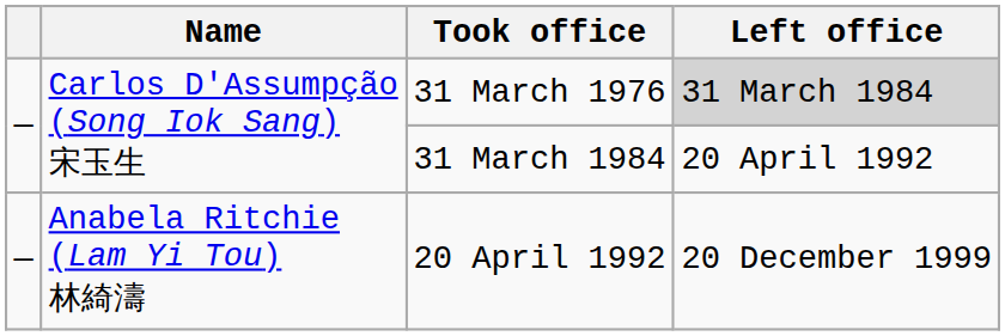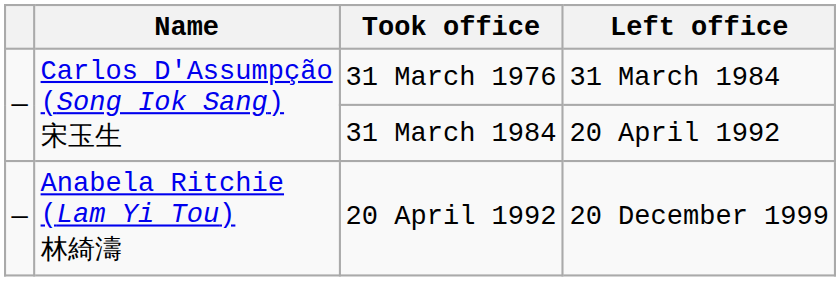31 March 1976 | Left office: lightgrey background -> no background
